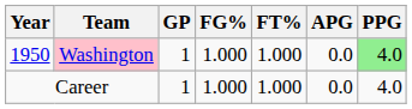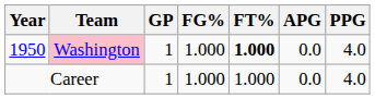1950 | FT%: normal -> bold
1950 | PPG: lightgreen background -> no background
